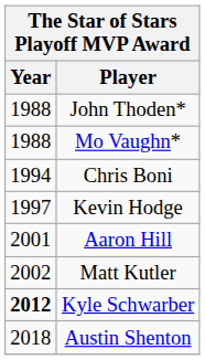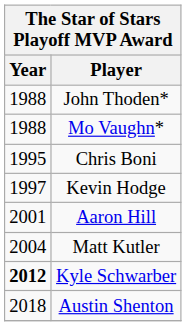Chris Boni | Year: 1994 -> 1995
Matt Kutler | Year: 2002 -> 2004
